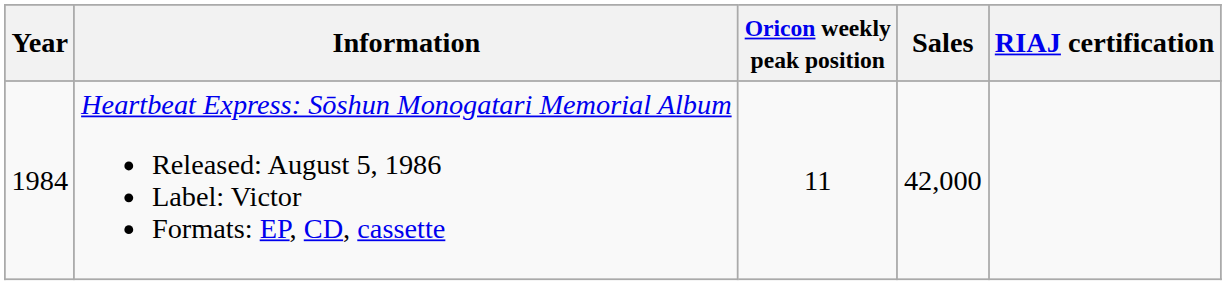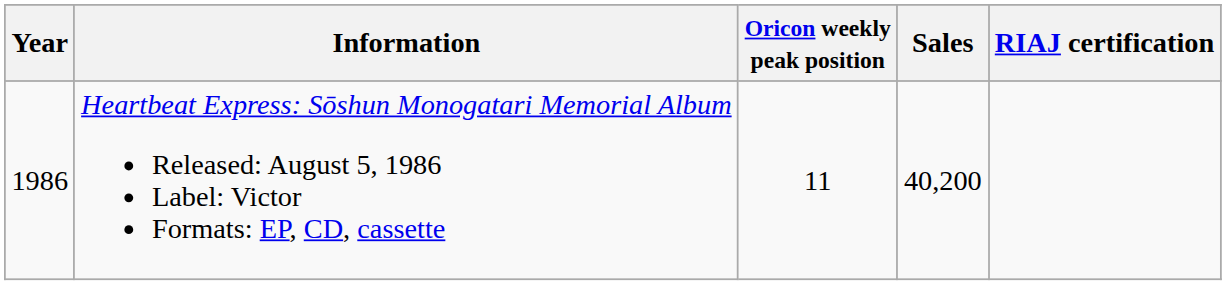row 2 | Year: 1984 -> 1986
row 2 | Sales: 42,000 -> 40,200
